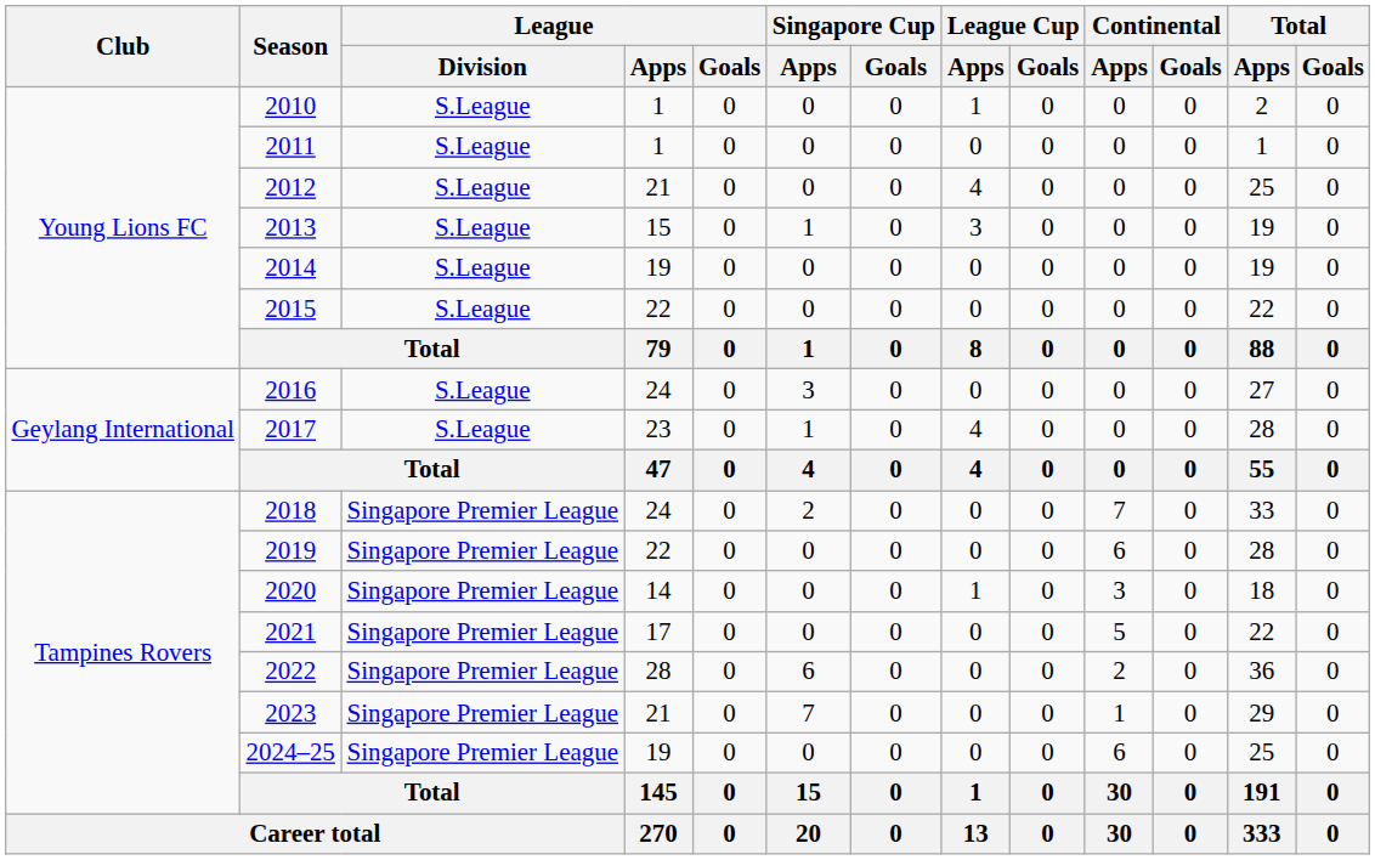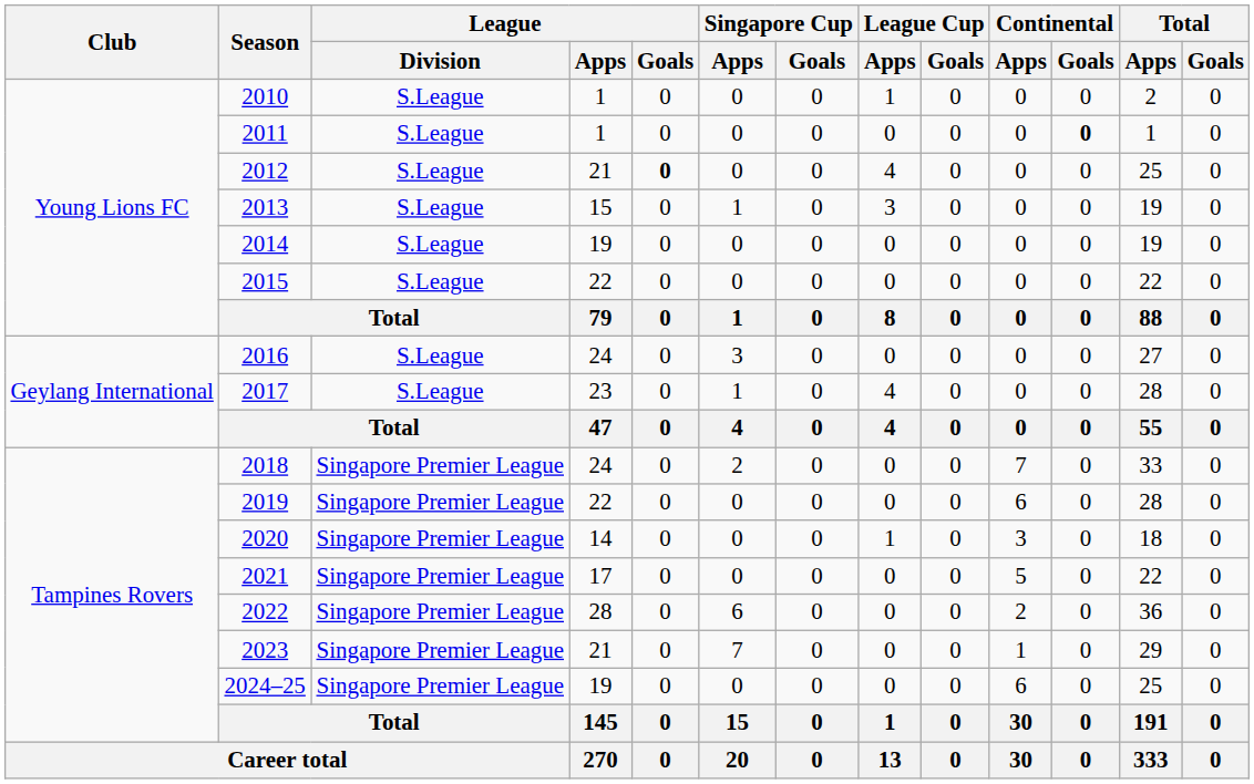2011 | Continental / Goals: normal -> bold
2012 | League / Goals: normal -> bold
